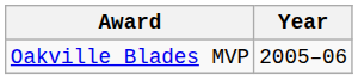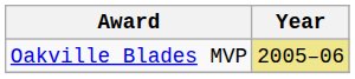Oakville Blades MVP | Year: no background -> khaki background
